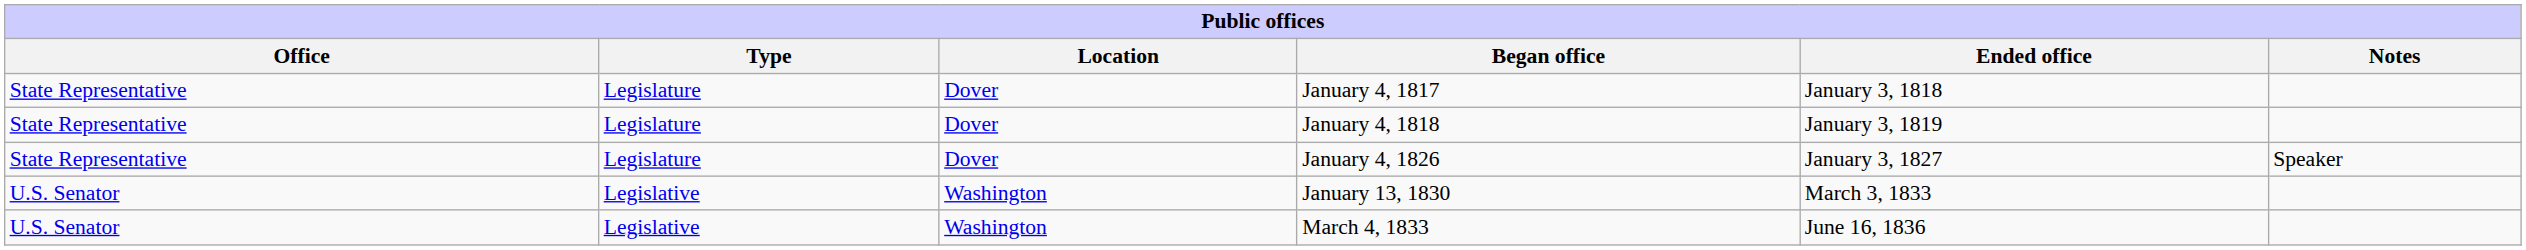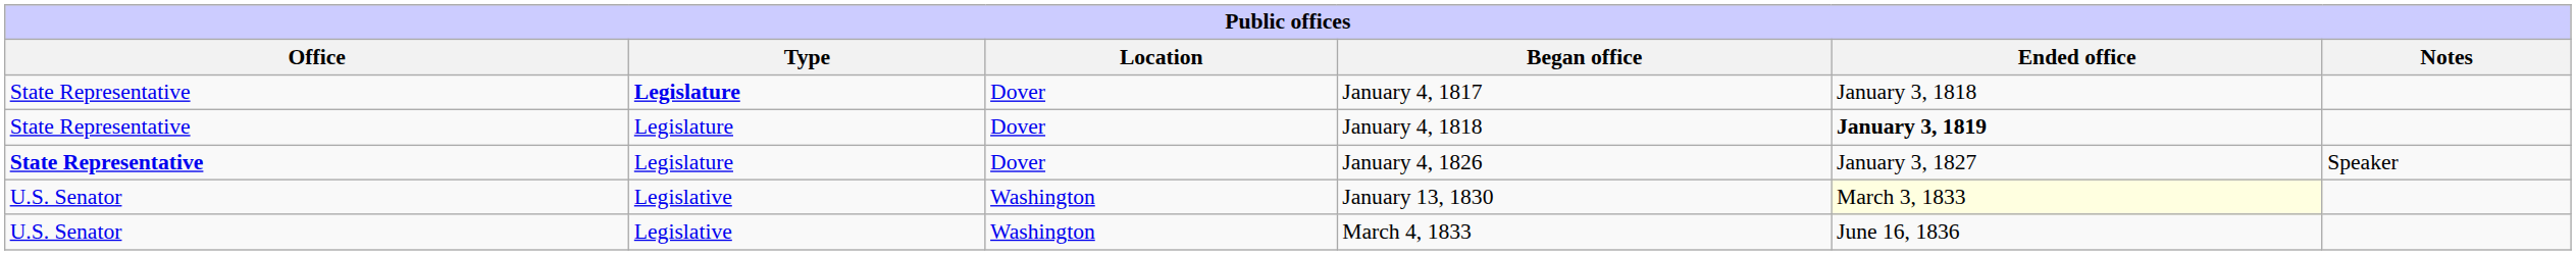January 4, 1817 | Type: normal -> bold
January 4, 1818 | Ended office: normal -> bold
January 4, 1826 | Office: normal -> bold
January 13, 1830 | Ended office: no background -> lightyellow background
